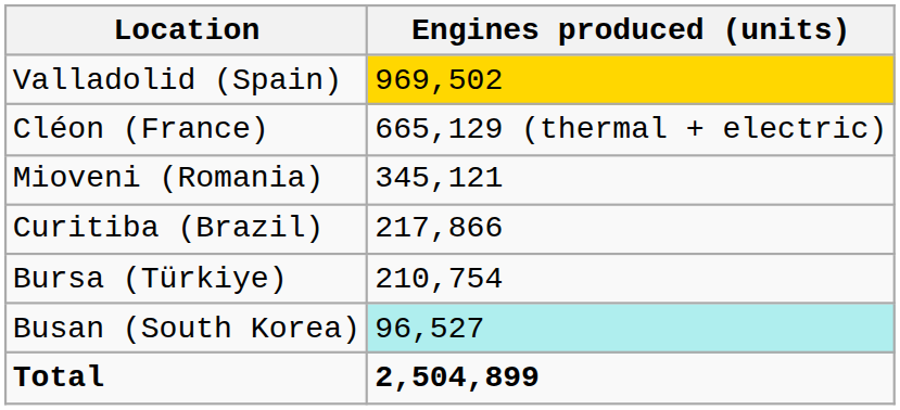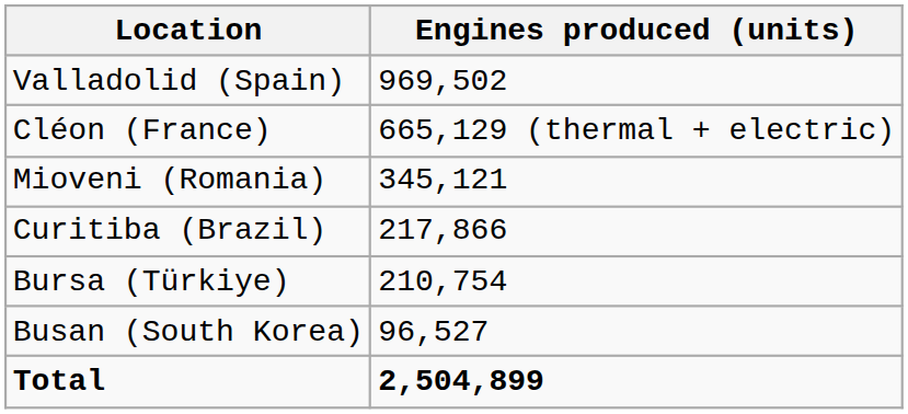Valladolid (Spain) | Engines produced (units): gold background -> no background
Busan (South Korea) | Engines produced (units): paleturquoise background -> no background
